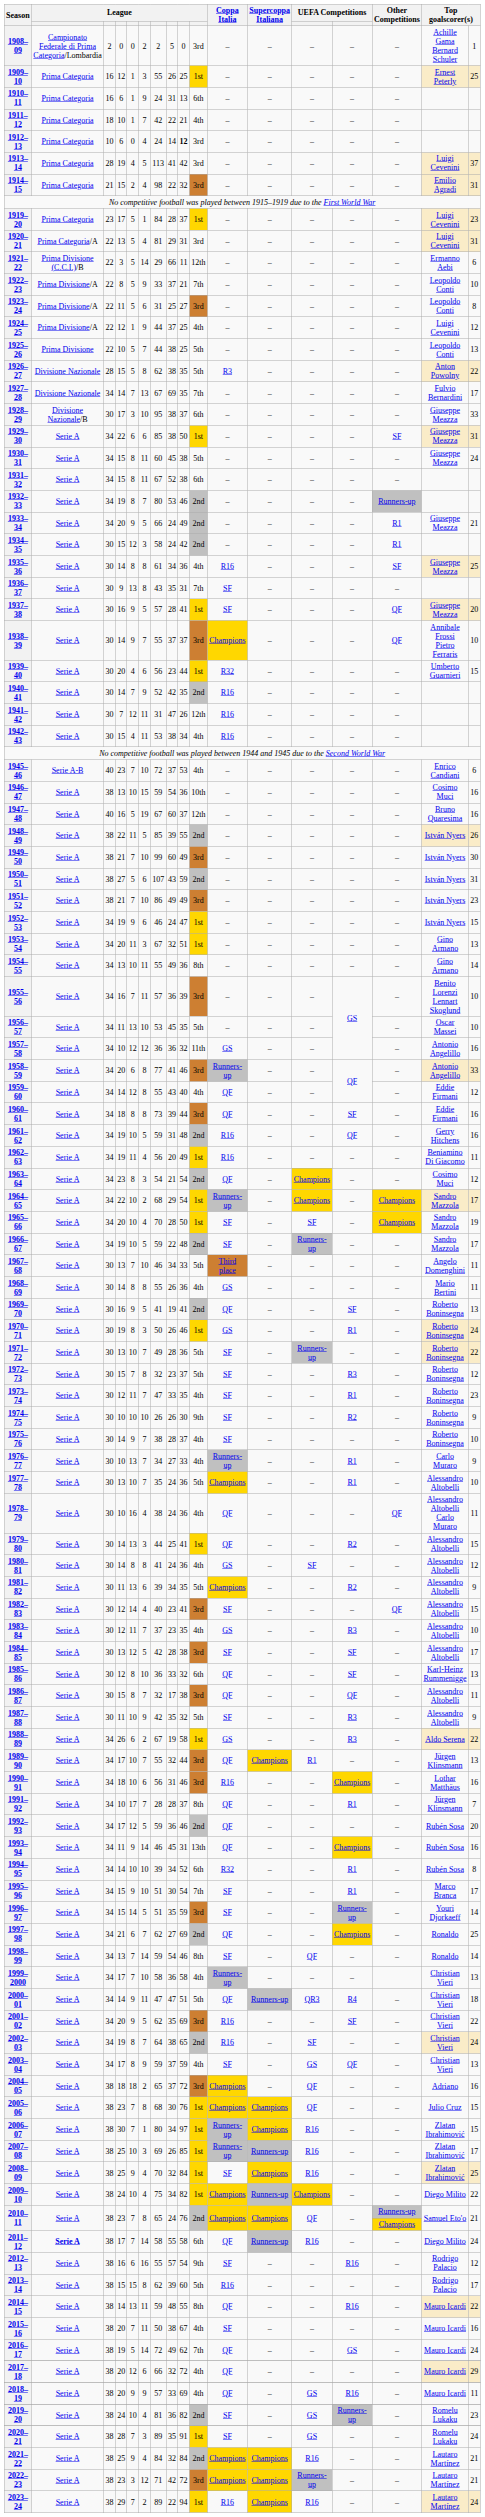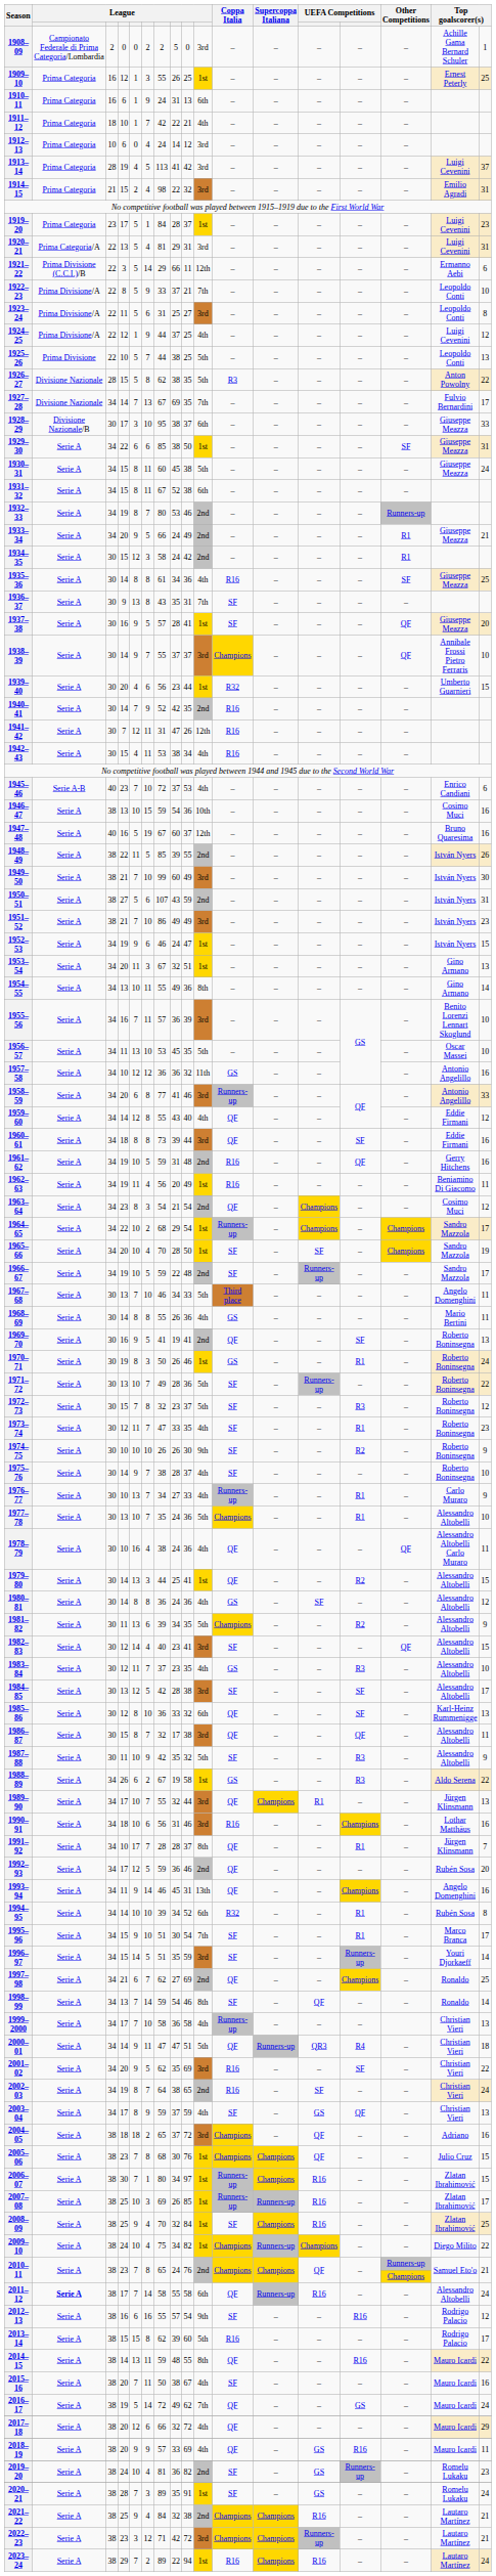1912–13 | column 9: bold -> normal
1980–81 | column 7: 41 -> 36
1993–94 | column 16: Rubén Sosa -> Angelo Domenghini
2011–12 | column 16: Diego Milito -> Alessandro Altobelli
2021–22 | column 9: 84 -> 38
